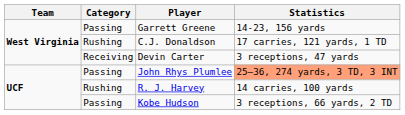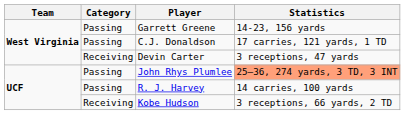C.J. Donaldson | Category: Rushing -> Passing
R. J. Harvey | Category: Rushing -> Passing
Kobe Hudson | Category: Passing -> Receiving
